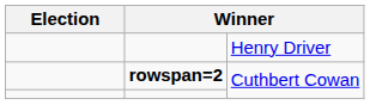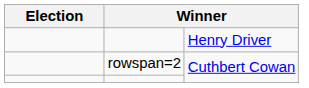rowspan=2 | column 2: bold -> normal
